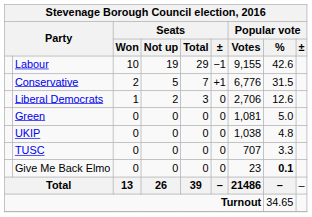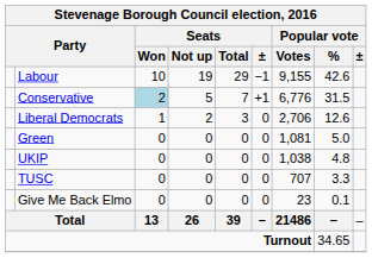Conservative | Seats / Won: no background -> lightblue background
Give Me Back Elmo | Popular vote / %: bold -> normal
